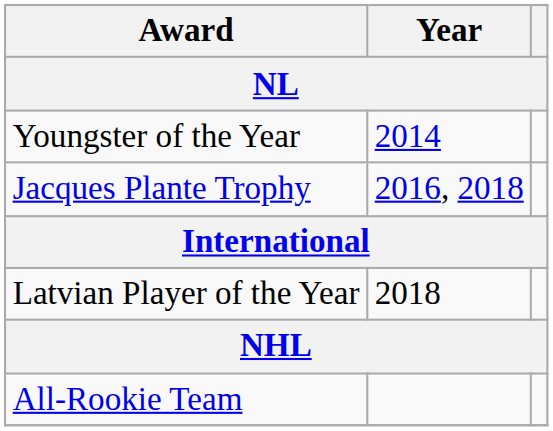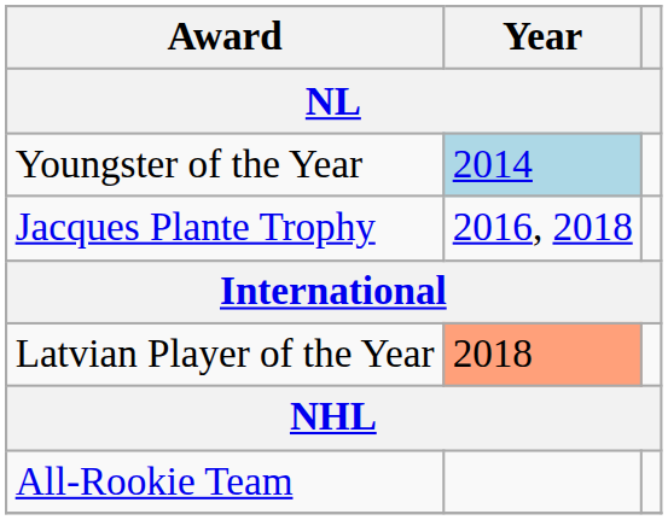Youngster of the Year | Year: no background -> lightblue background
Latvian Player of the Year | Year: no background -> lightsalmon background
